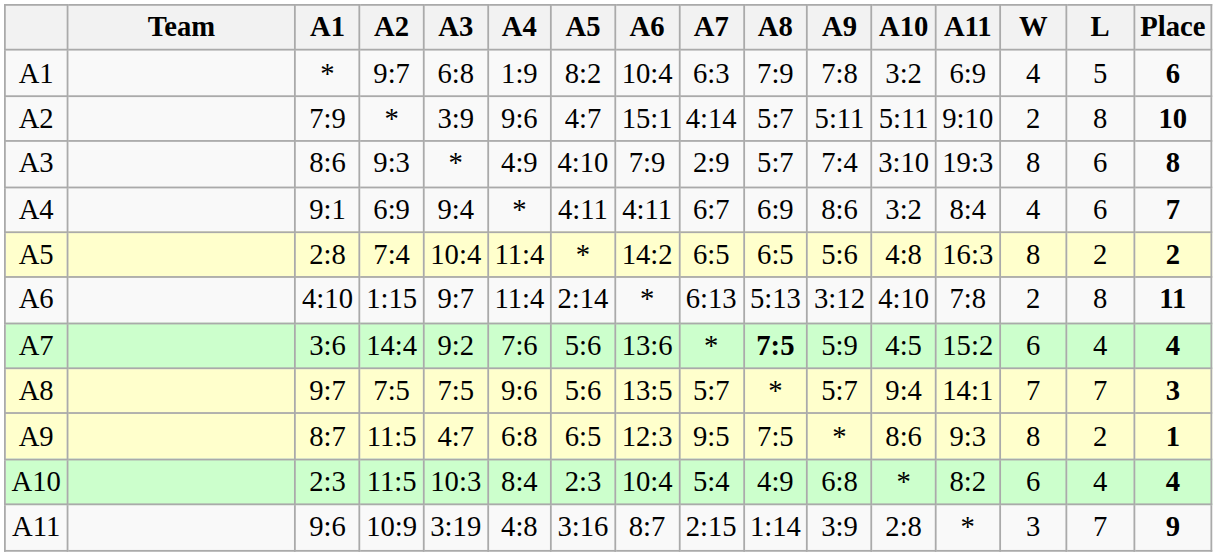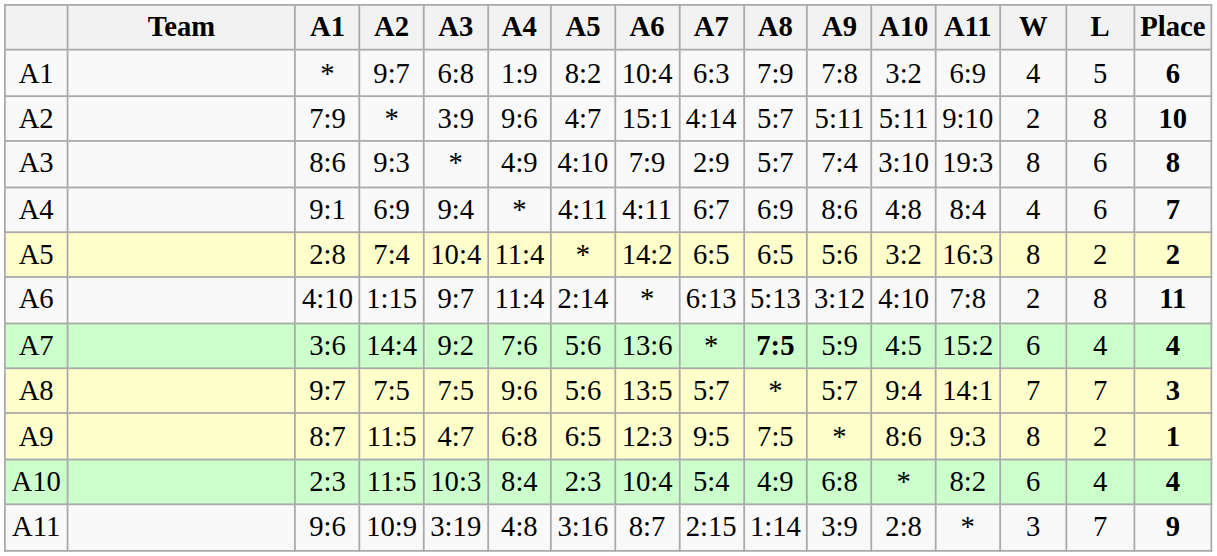row 5 | A10: 3:2 -> 4:8
row 6 | A10: 4:8 -> 3:2
